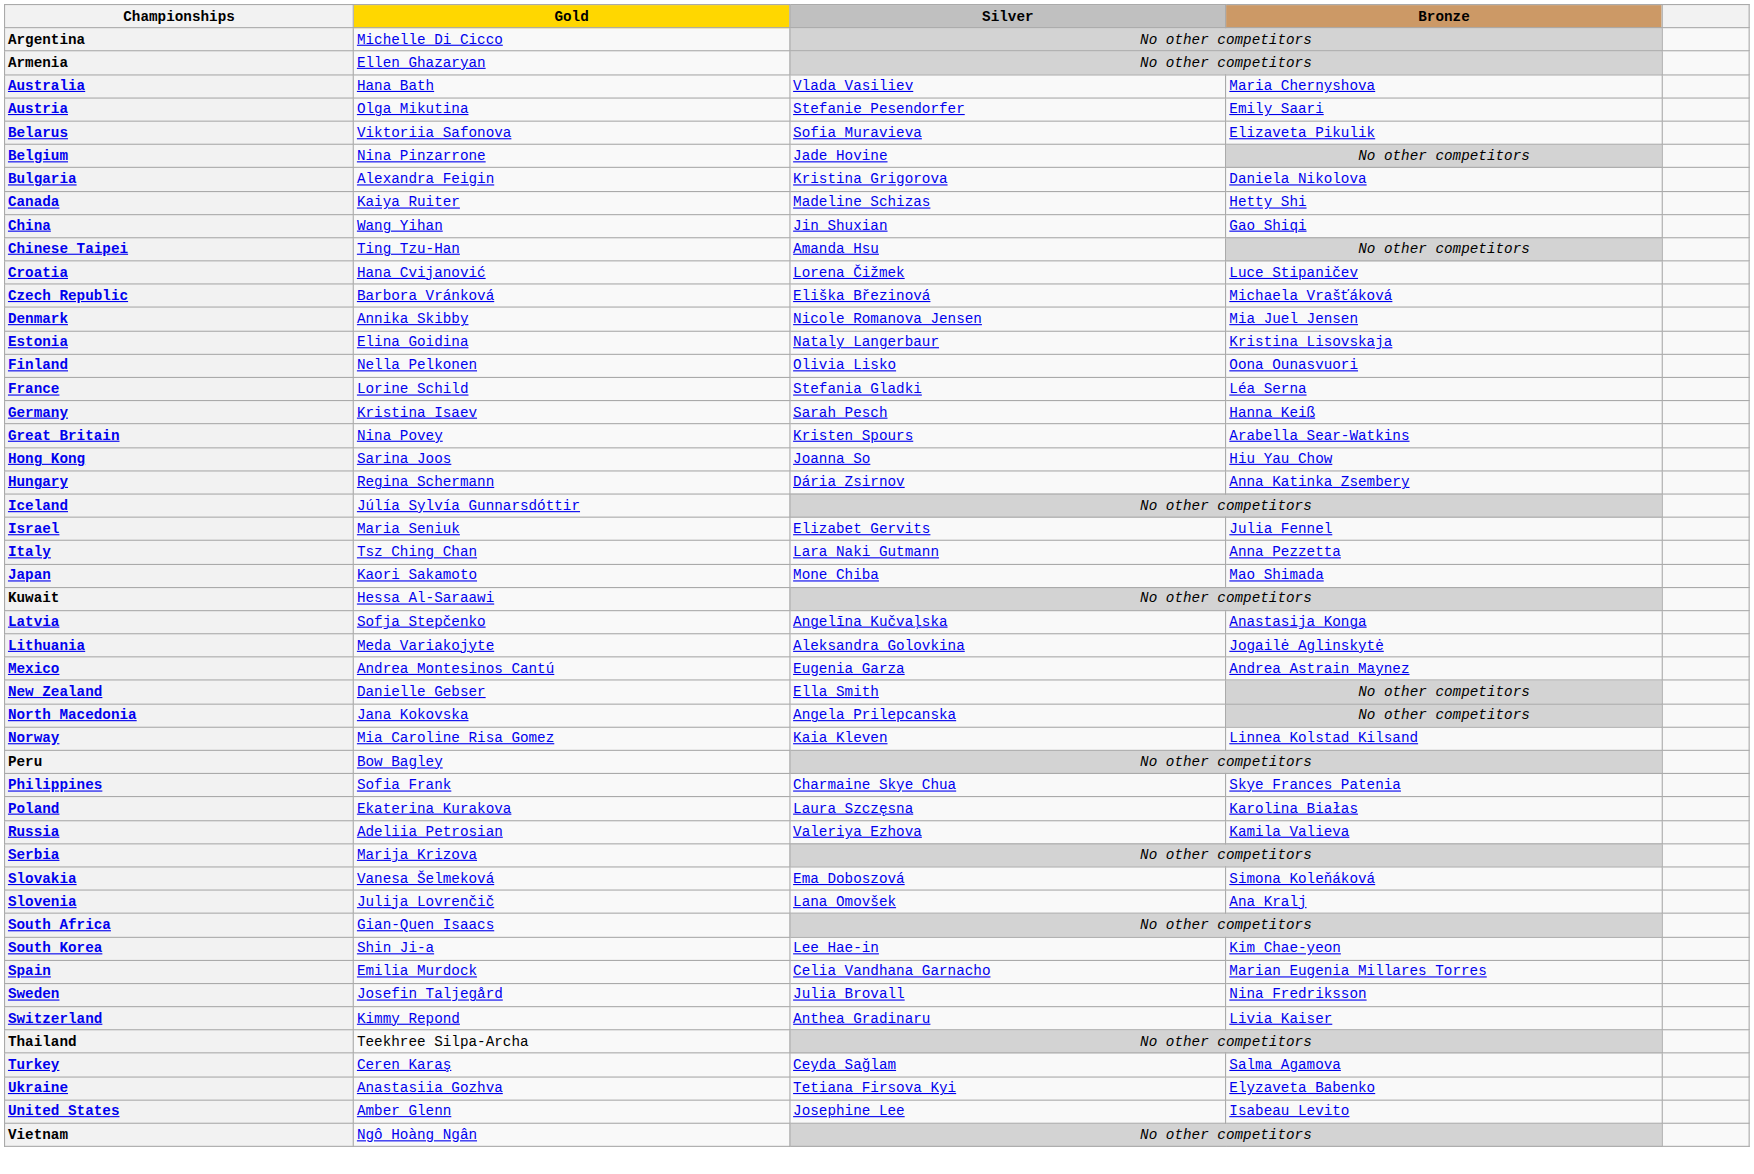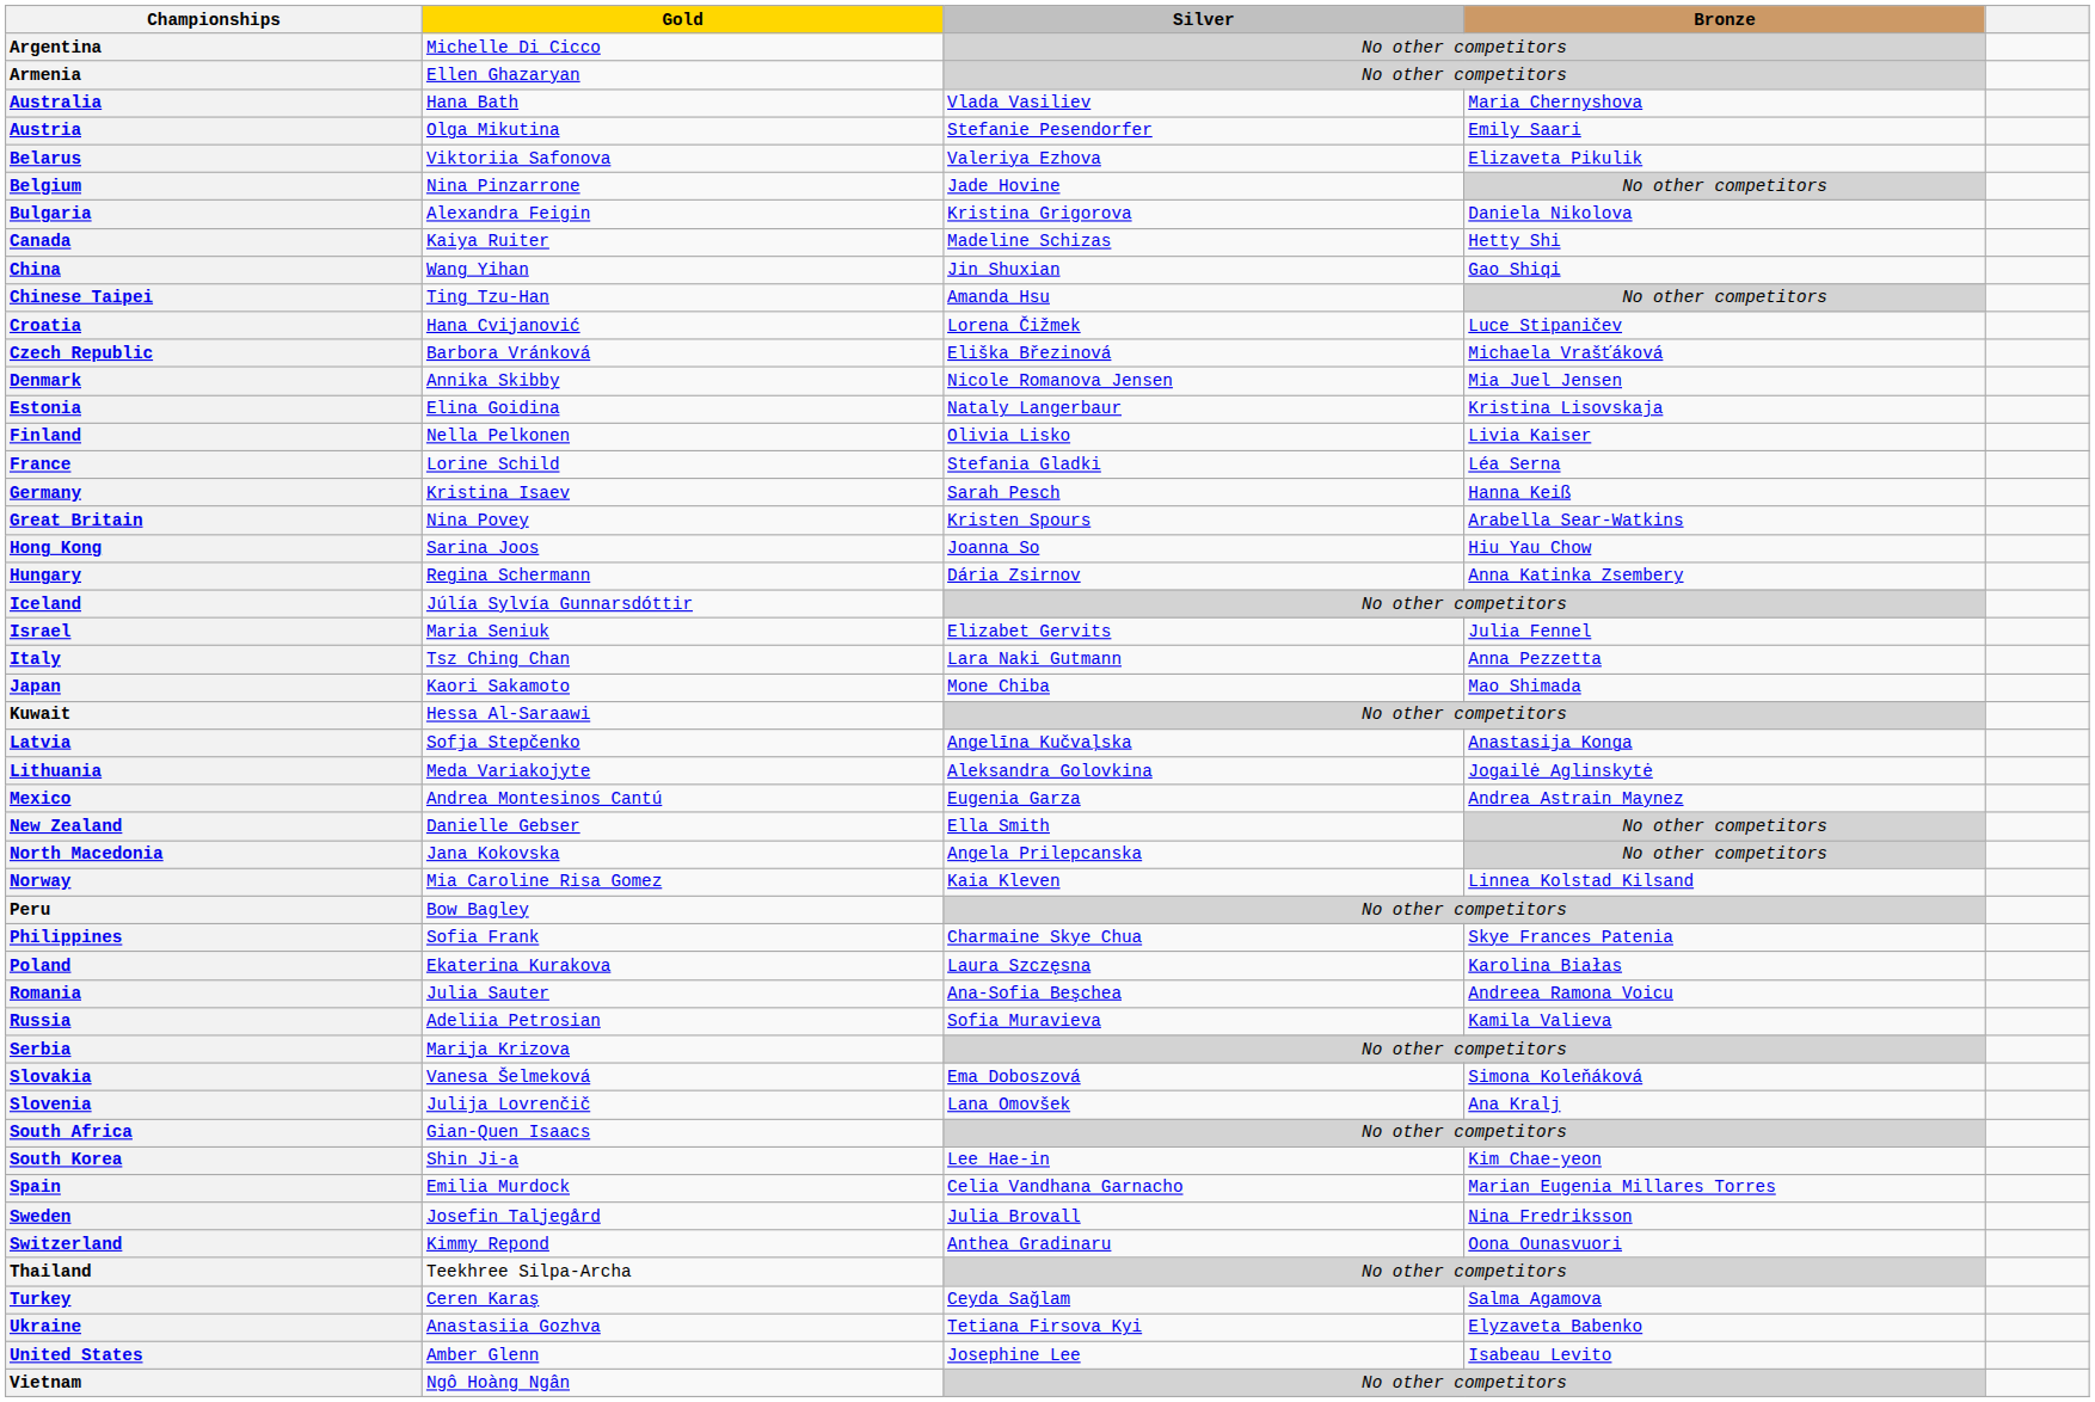Belarus | Silver: Sofia Muravieva -> Valeriya Ezhova
Finland | Bronze: Oona Ounasvuori -> Livia Kaiser
+ row: Romania | Julia Sauter | Ana-Sofia Beşchea | Andreea Ramona Voicu
Russia | Silver: Valeriya Ezhova -> Sofia Muravieva
Switzerland | Bronze: Livia Kaiser -> Oona Ounasvuori
